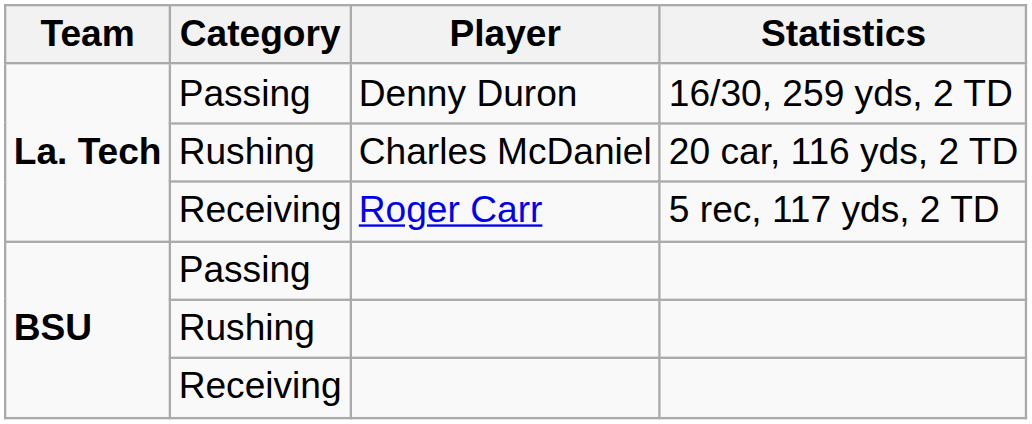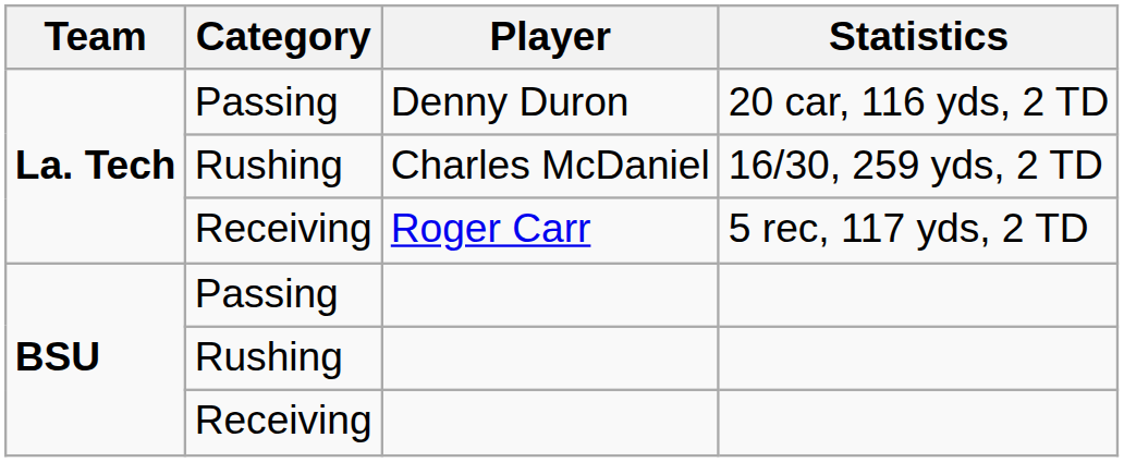Denny Duron | Statistics: 16/30, 259 yds, 2 TD -> 20 car, 116 yds, 2 TD
Charles McDaniel | Statistics: 20 car, 116 yds, 2 TD -> 16/30, 259 yds, 2 TD
